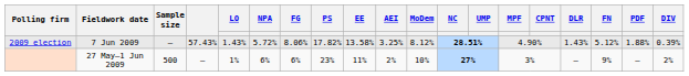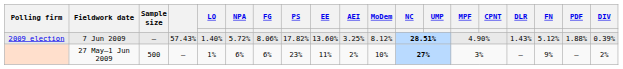2009 election | LO: 1.43% -> 1.40%
2009 election | EE: 13.58% -> 13.60%
